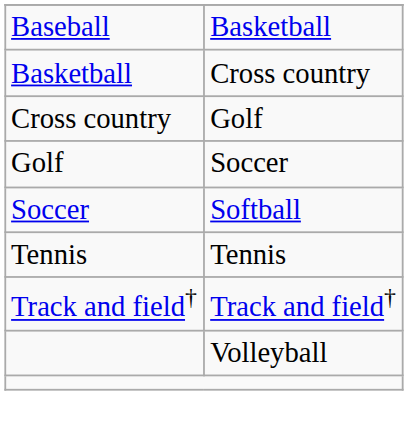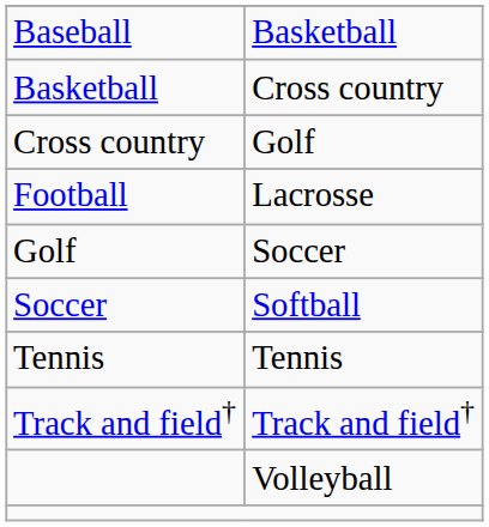+ row: Football | Lacrosse
